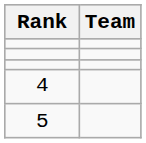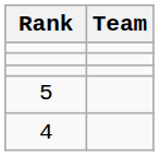row 5 | Rank: 4 -> 5
row 6 | Rank: 5 -> 4
